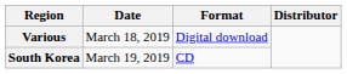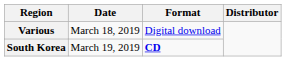South Korea / March 19, 2019 | Format: normal -> bold
